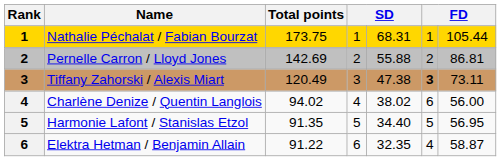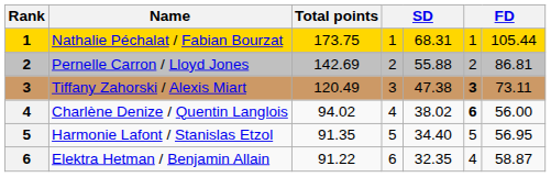Charlène Denize / Quentin Langlois | column 6: normal -> bold
